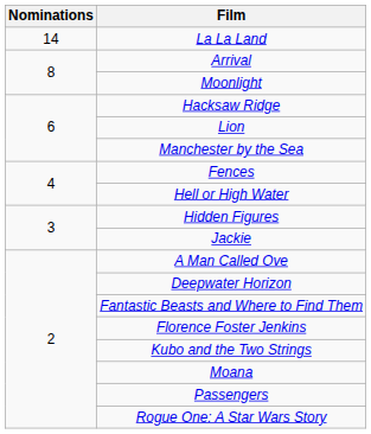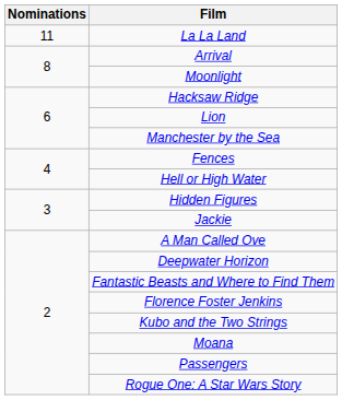La La Land | Nominations: 14 -> 11
